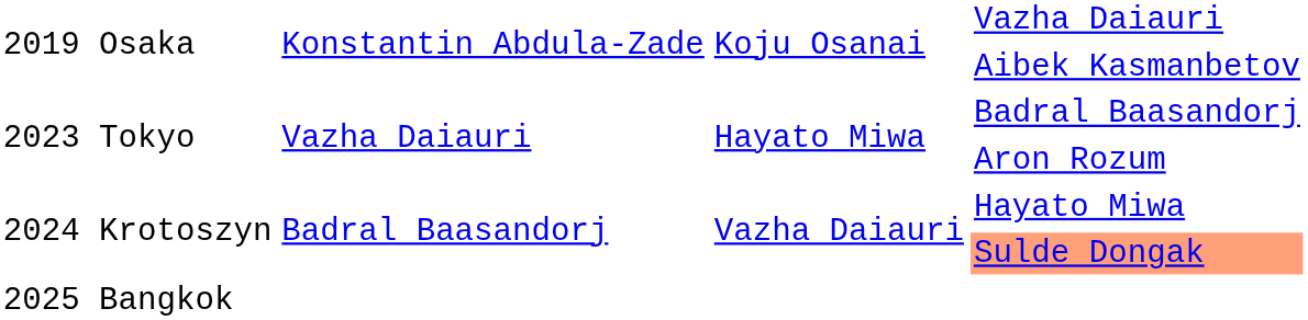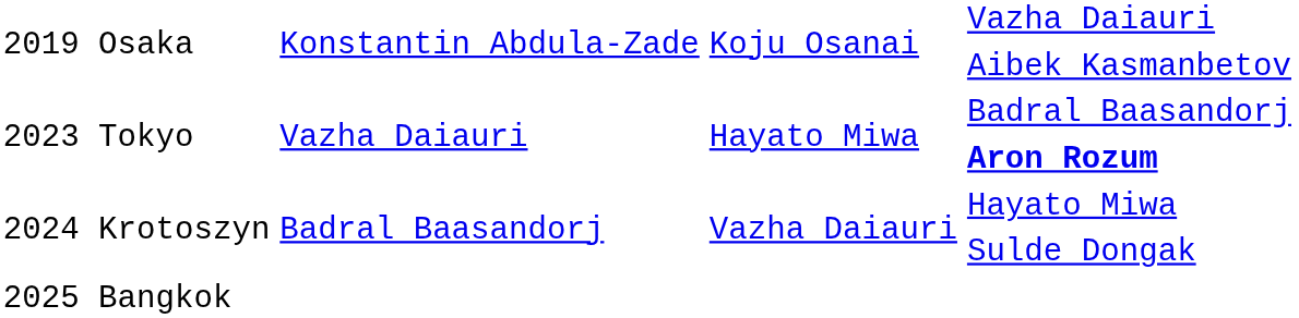Aron Rozum | column 4: normal -> bold
Sulde Dongak | column 4: lightsalmon background -> no background
